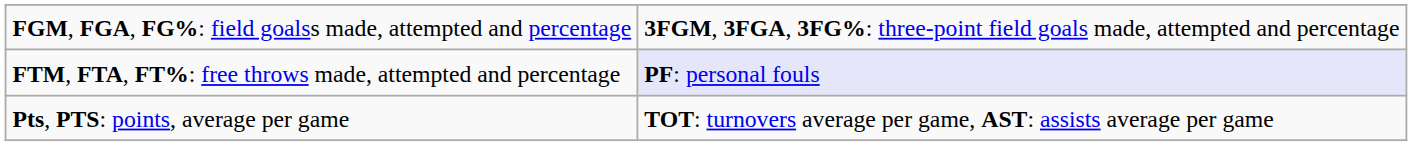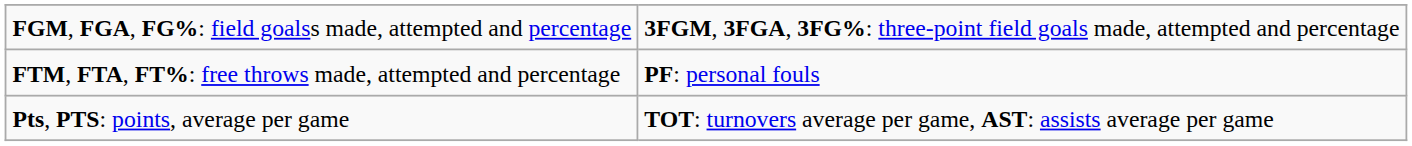FTM, FTA, FT%: free throws made, attempted and percentage | column 2: lavender background -> no background
